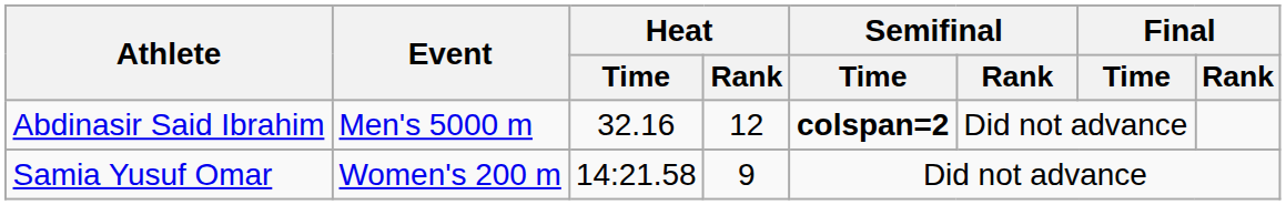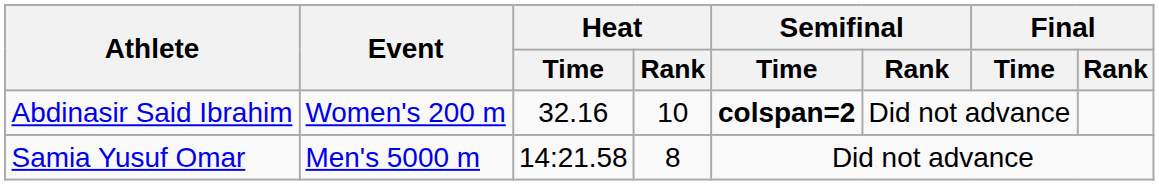Abdinasir Said Ibrahim | Event: Men's 5000 m -> Women's 200 m
Abdinasir Said Ibrahim | Heat / Rank: 12 -> 10
Samia Yusuf Omar | Event: Women's 200 m -> Men's 5000 m
Samia Yusuf Omar | Heat / Rank: 9 -> 8
